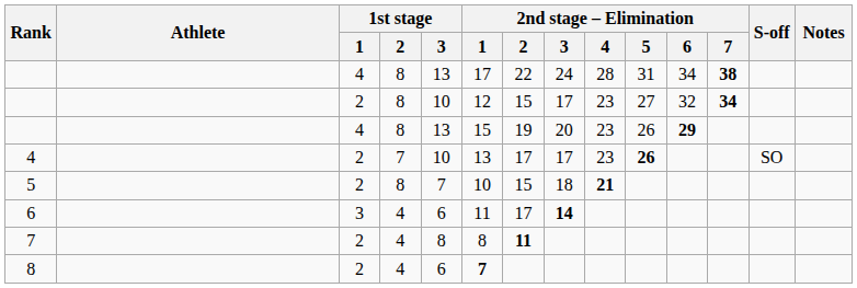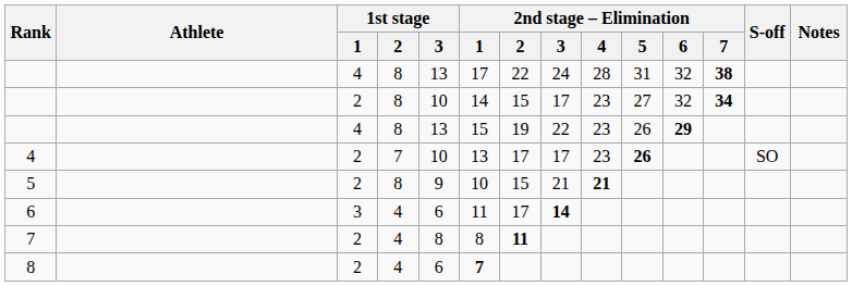row 3 | 2nd stage – Elimination / 6: 34 -> 32
row 4 | 2nd stage – Elimination / 1: 12 -> 14
row 5 | 2nd stage – Elimination / 3: 20 -> 22
row 7 | 1st stage / 3: 7 -> 9
row 7 | 2nd stage – Elimination / 3: 18 -> 21
